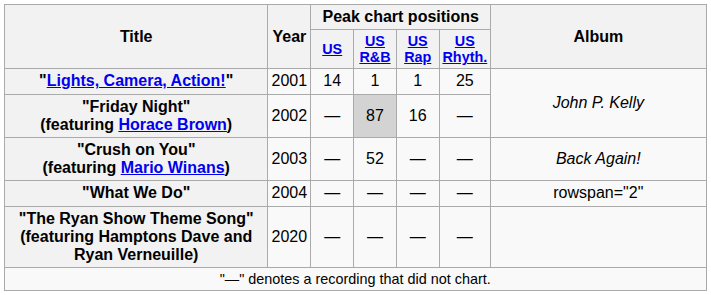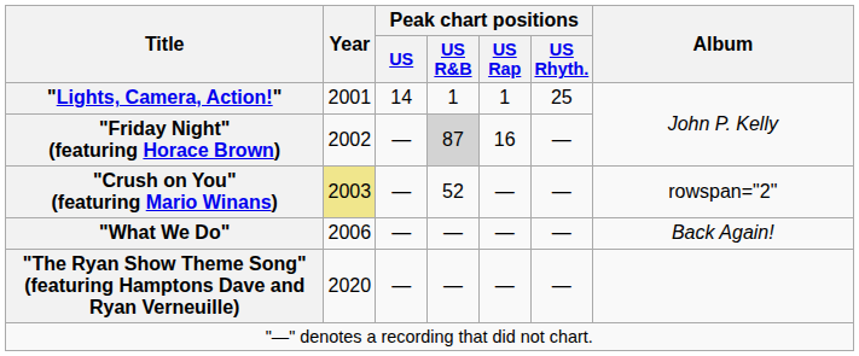"Crush on You" (featuring Mario Winans) | Year: no background -> khaki background
"Crush on You" (featuring Mario Winans) | Album: Back Again! -> rowspan="2"
"What We Do" | Year: 2004 -> 2006
"What We Do" | Album: rowspan="2" -> Back Again!
